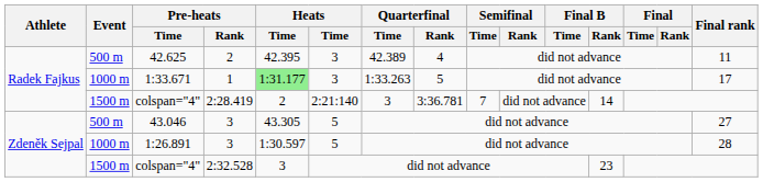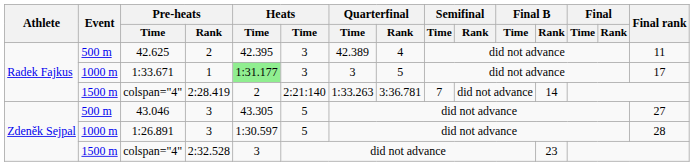1:33.671 | Quarterfinal / Time: 1:33.263 -> 3
colspan="4" / 2:28.419 | Quarterfinal / Time: 3 -> 1:33.263
